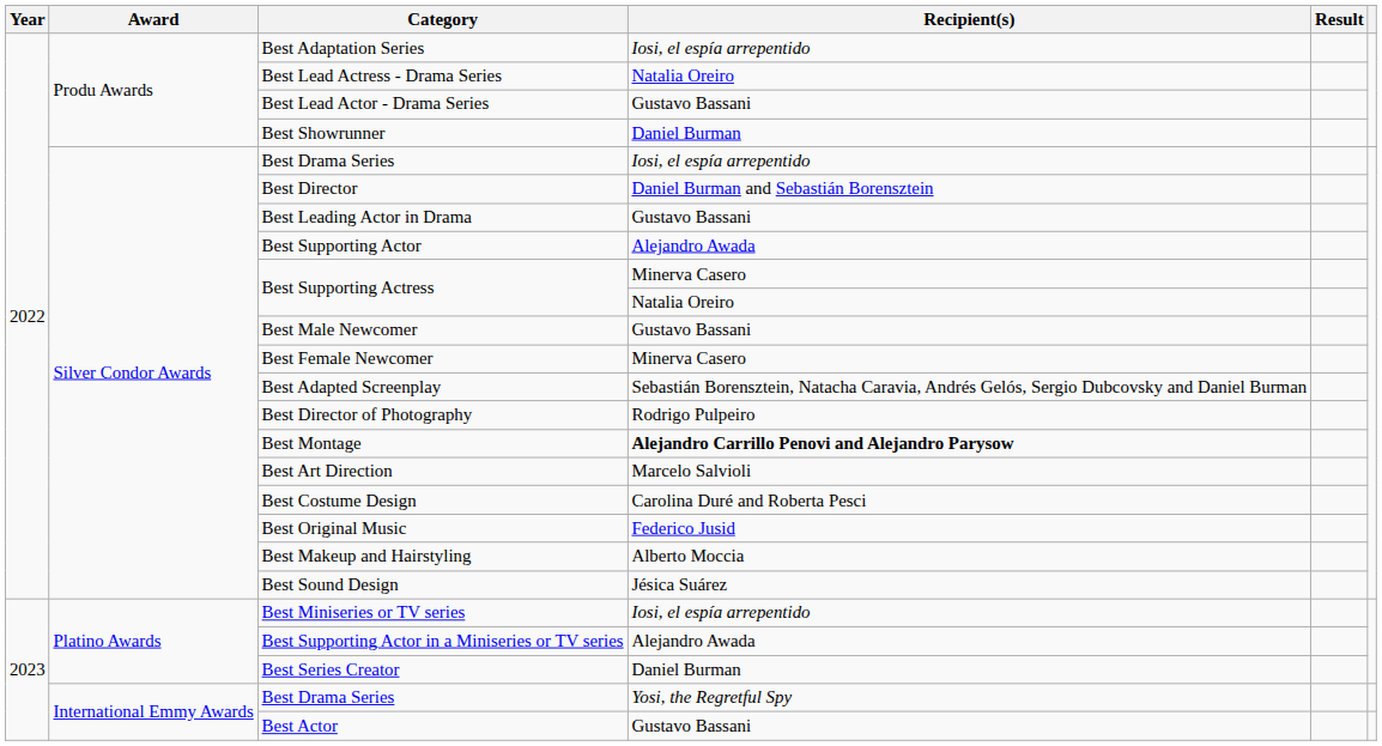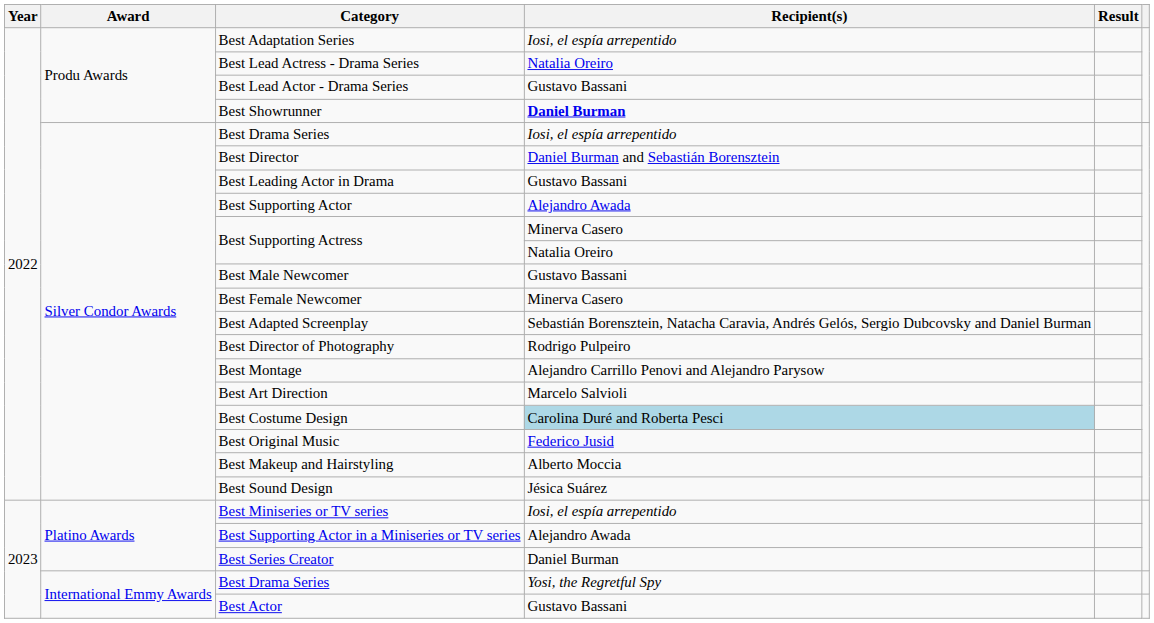Best Showrunner | Recipient(s): normal -> bold
Best Montage | Recipient(s): bold -> normal
Best Costume Design | Recipient(s): no background -> lightblue background
